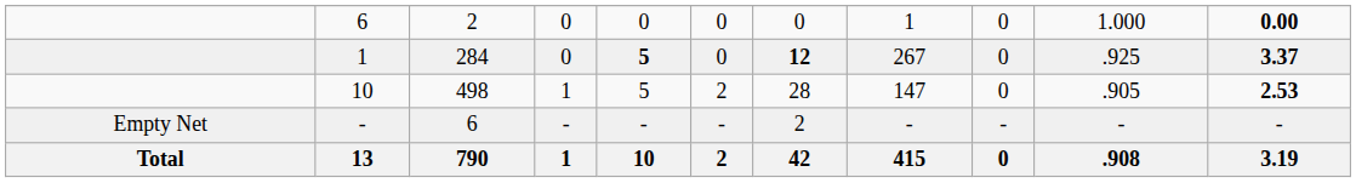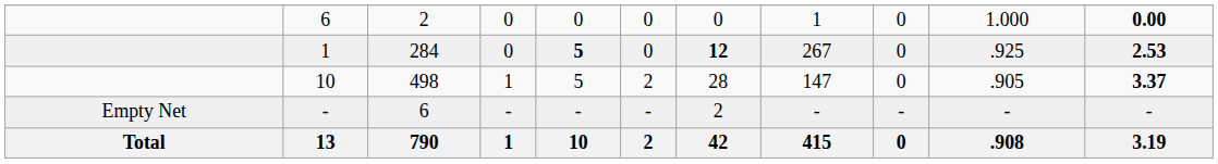row 2 | column 11: 3.37 -> 2.53
row 3 | column 11: 2.53 -> 3.37
